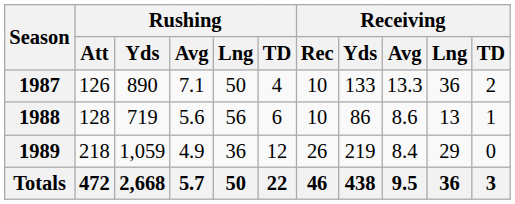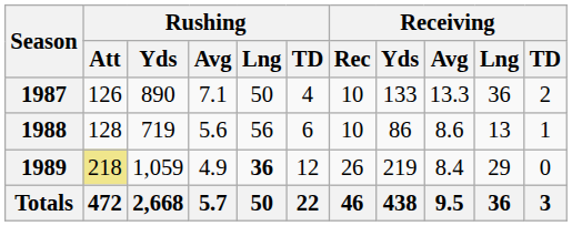1989 | Rushing / Att: no background -> khaki background
1989 | Rushing / Lng: normal -> bold
